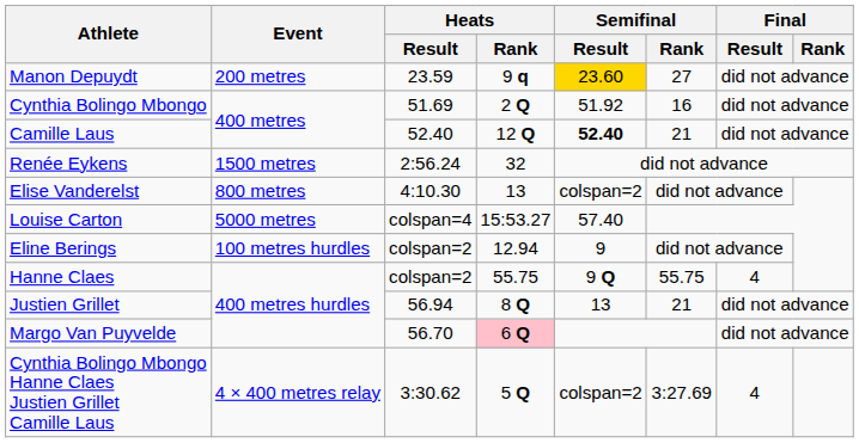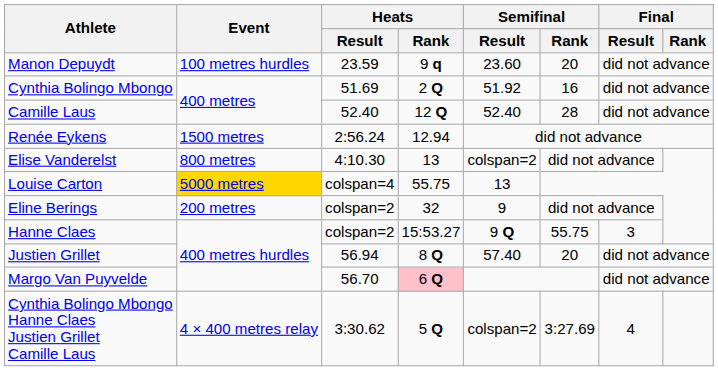Manon Depuydt | Event: 200 metres -> 100 metres hurdles
Manon Depuydt | Semifinal / Result: gold background -> no background
Manon Depuydt | Semifinal / Rank: 27 -> 20
Camille Laus | Semifinal / Result: bold -> normal
Camille Laus | Semifinal / Rank: 21 -> 28
Renée Eykens | Heats / Rank: 32 -> 12.94
Louise Carton | Event: no background -> gold background
Louise Carton | Heats / Rank: 15:53.27 -> 55.75
Louise Carton | Semifinal / Result: 57.40 -> 13
Eline Berings | Event: 100 metres hurdles -> 200 metres
Eline Berings | Heats / Rank: 12.94 -> 32
Hanne Claes | Heats / Rank: 55.75 -> 15:53.27
Hanne Claes | Final / Result: 4 -> 3
Justien Grillet | Semifinal / Result: 13 -> 57.40
Justien Grillet | Semifinal / Rank: 21 -> 20
